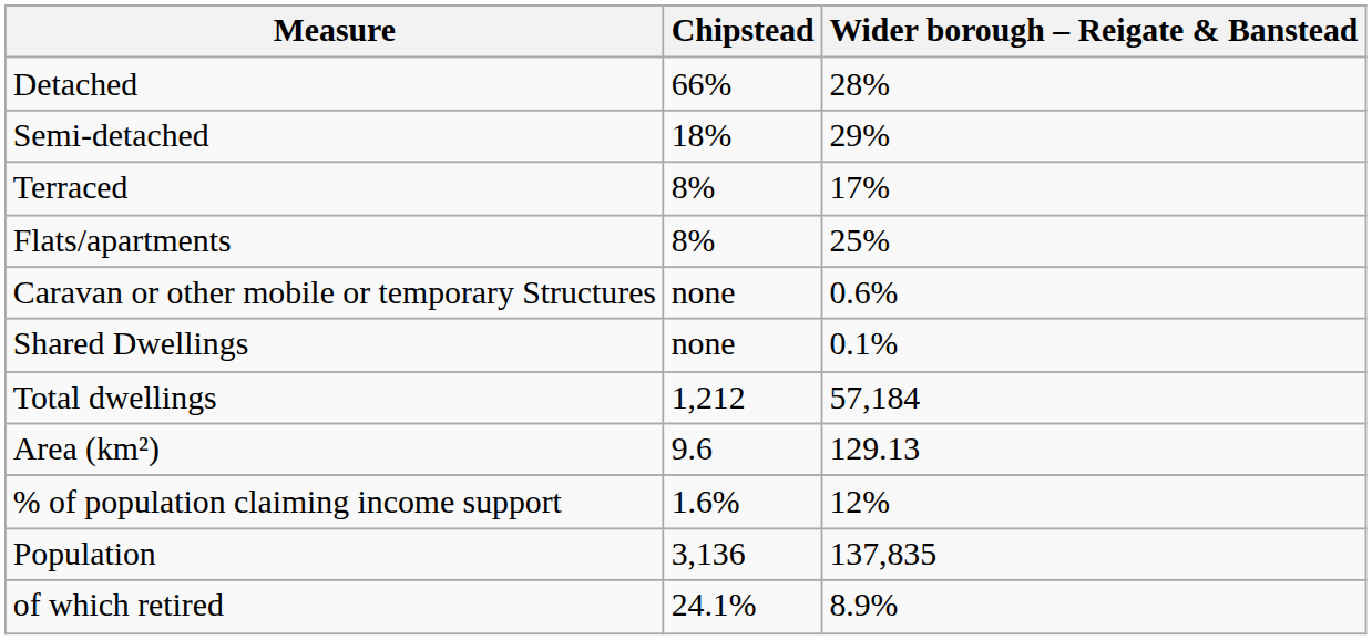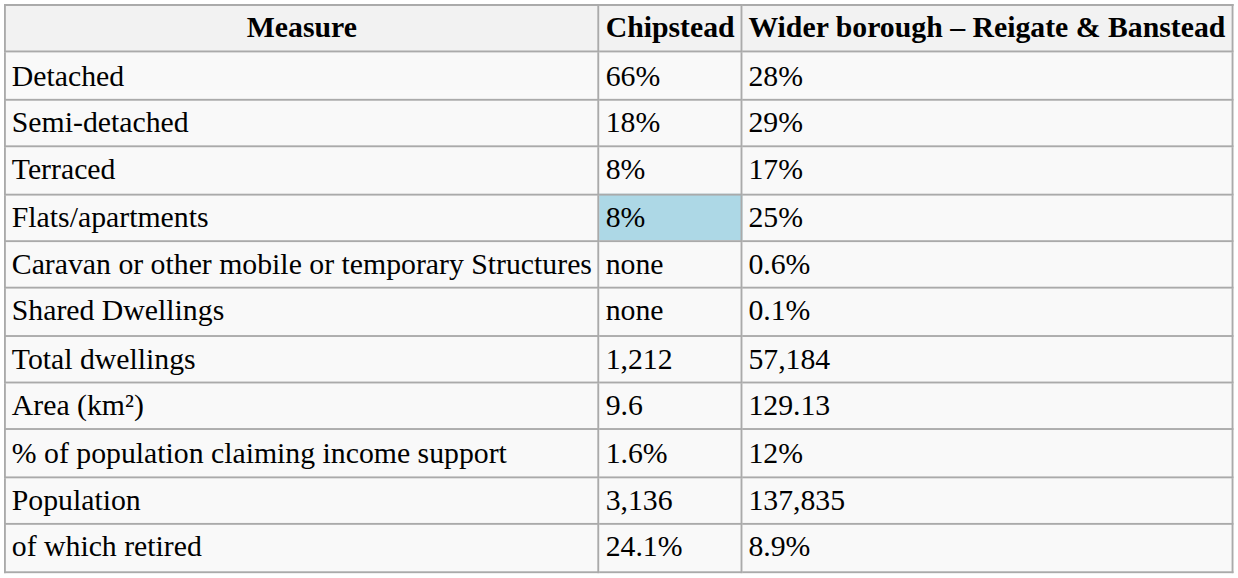Flats/apartments | Chipstead: no background -> lightblue background
